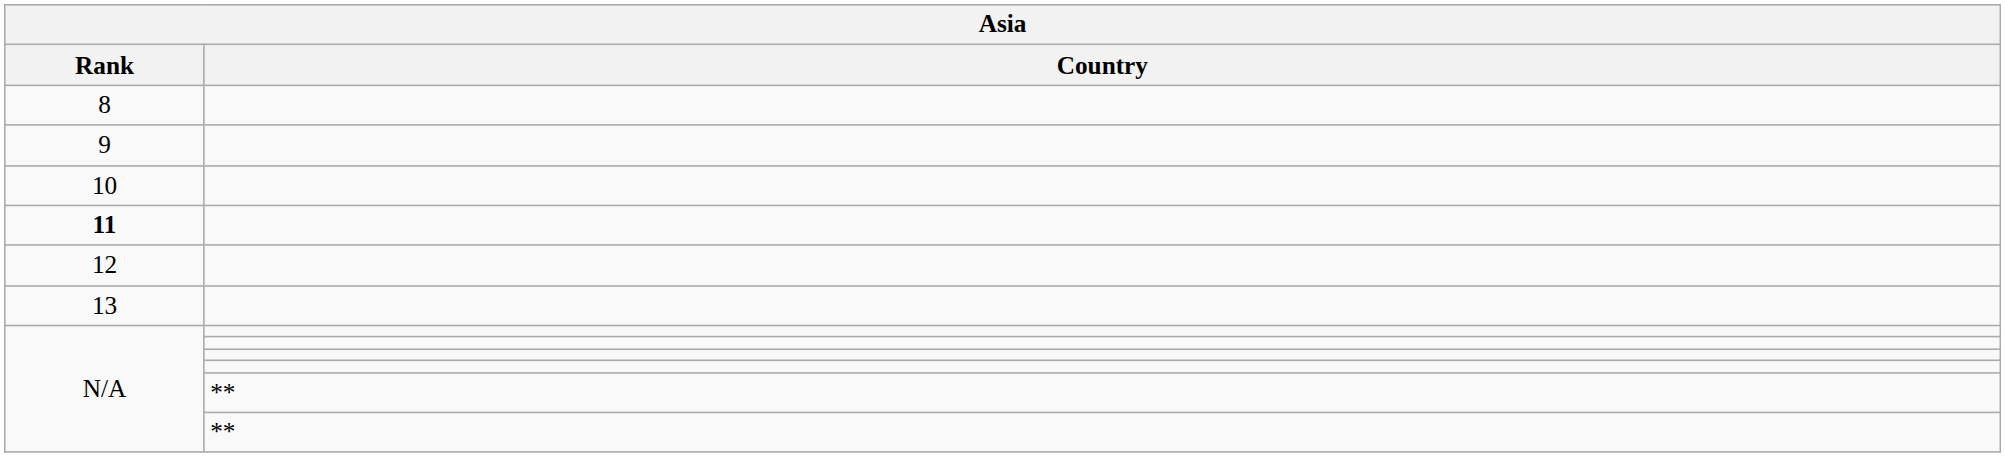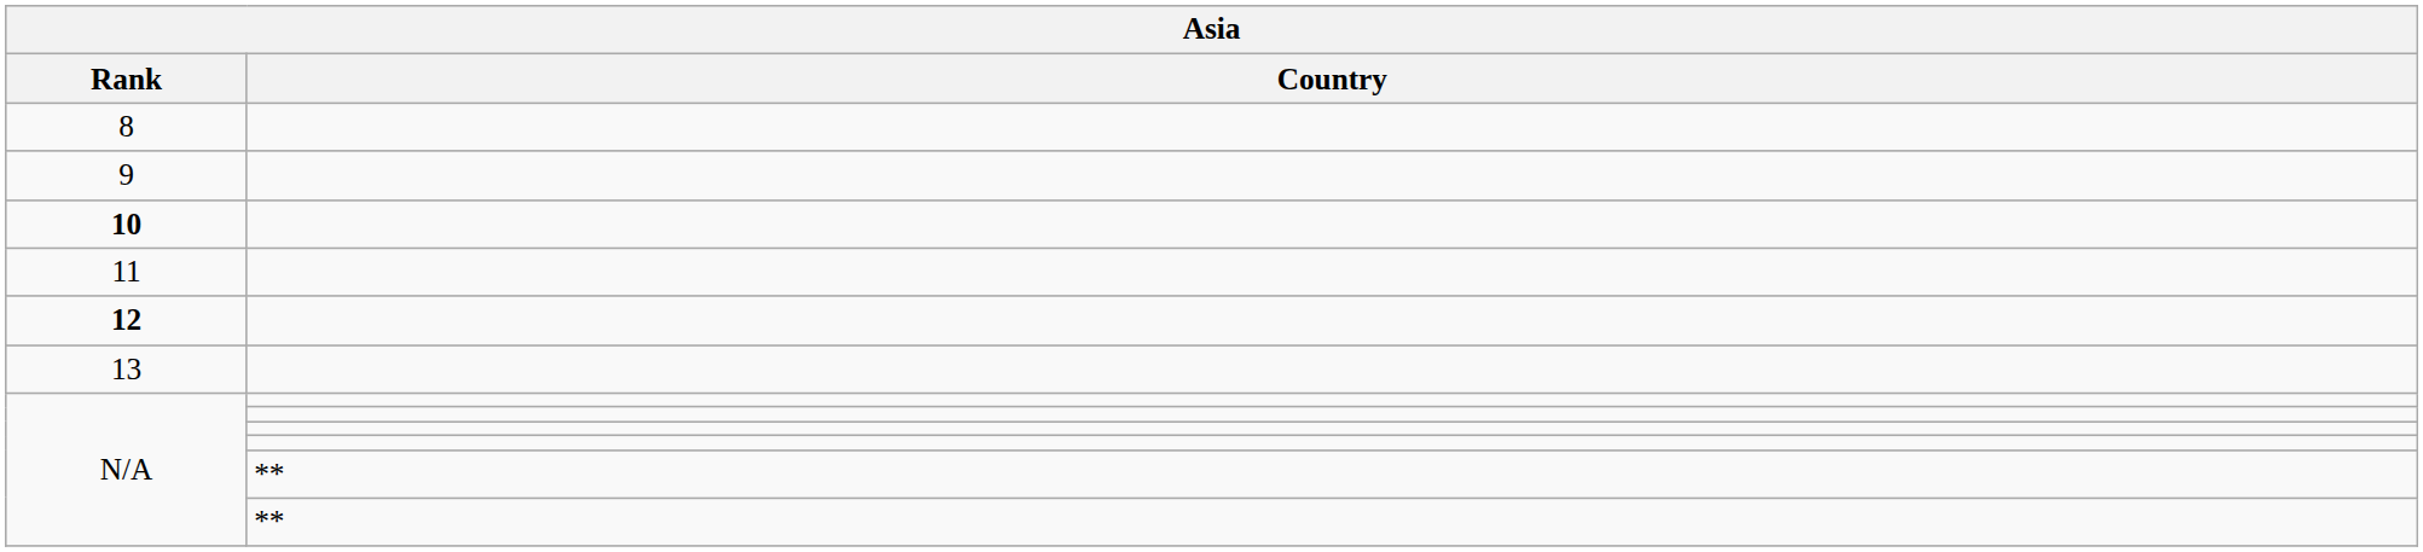row 5 | Rank: normal -> bold
row 6 | Rank: bold -> normal
row 7 | Rank: normal -> bold
